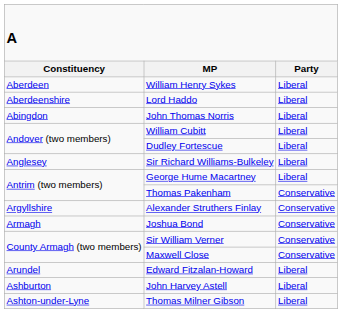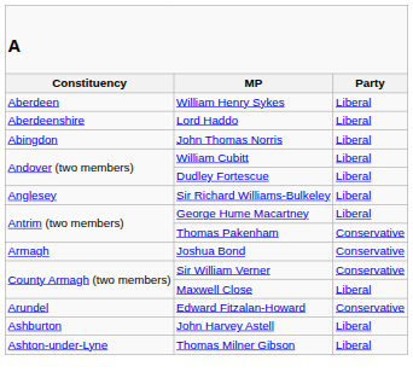- row: Argyllshire | Alexander Struthers Finlay | Conservative
Maxwell Close | column 3: Conservative -> Liberal
Edward Fitzalan-Howard | column 3: Liberal -> Conservative
